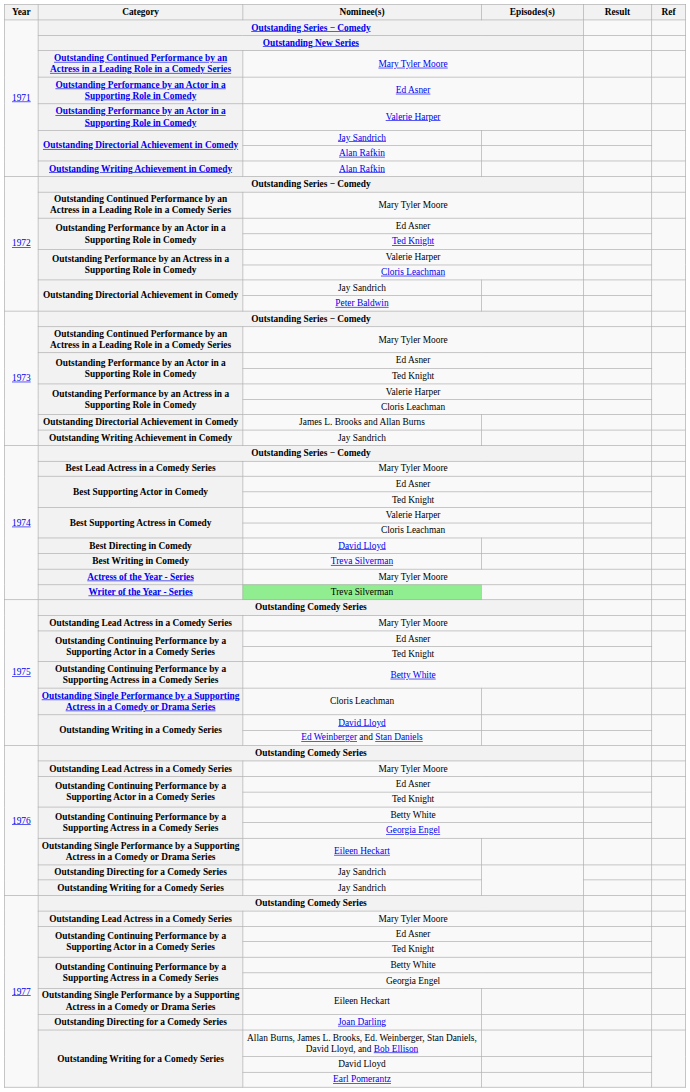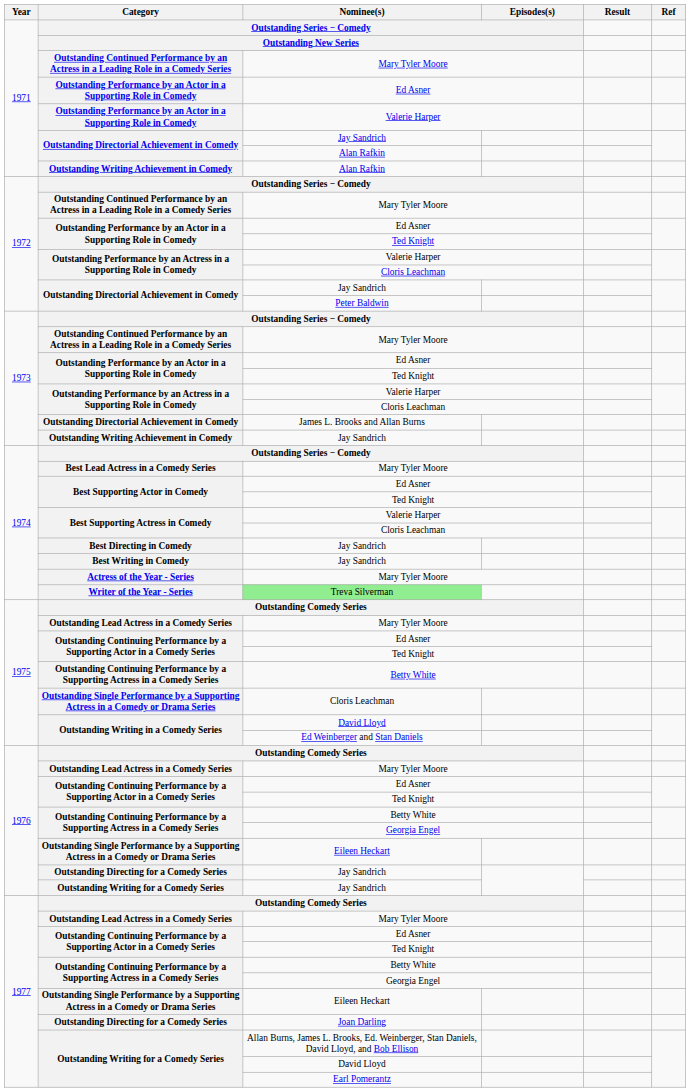Best Directing in Comedy | Nominee(s): David Lloyd -> Jay Sandrich
Best Writing in Comedy | Nominee(s): Treva Silverman -> Jay Sandrich
